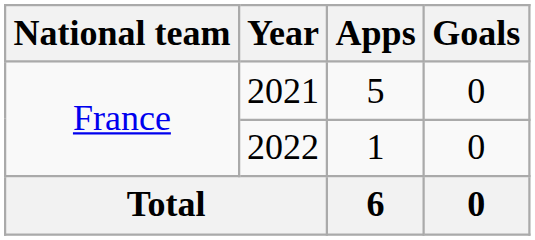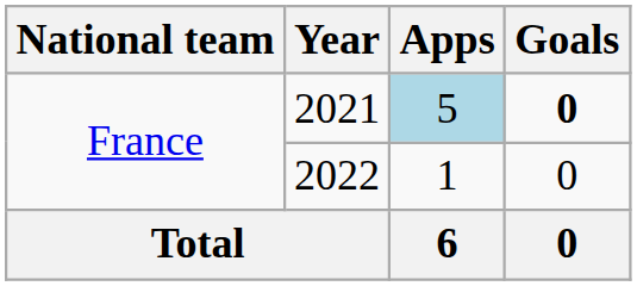2021 | Apps: no background -> lightblue background
2021 | Goals: normal -> bold
